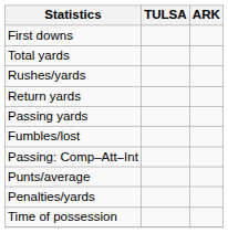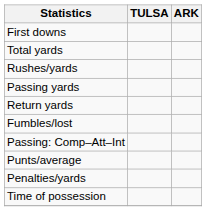rows swapped: Passing yards <-> Return yards
